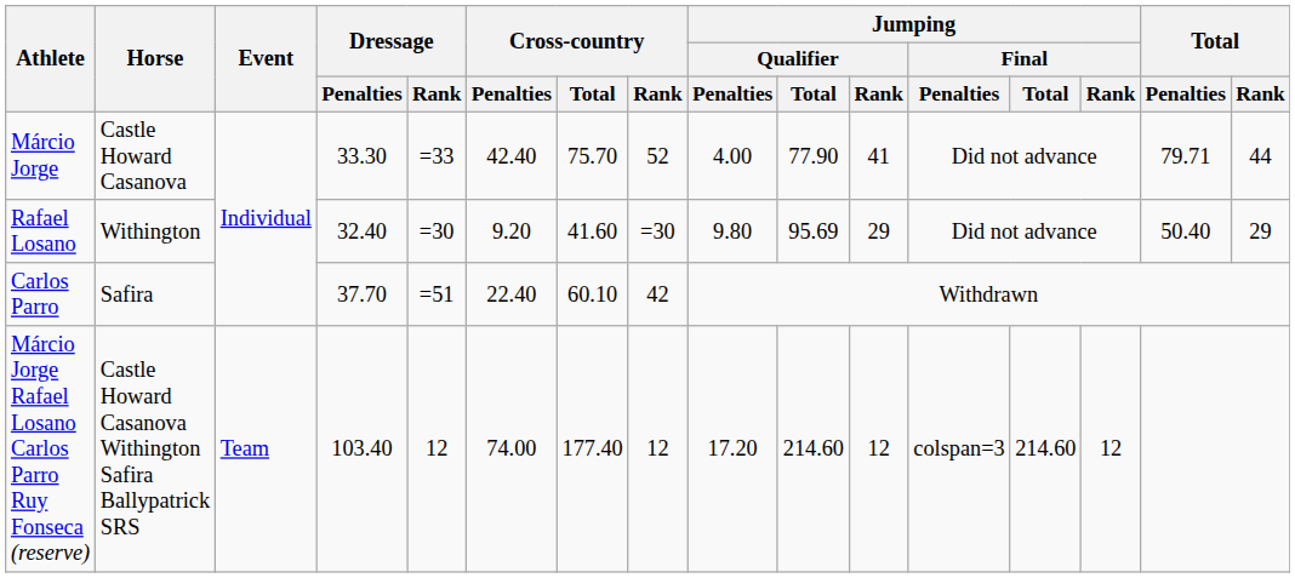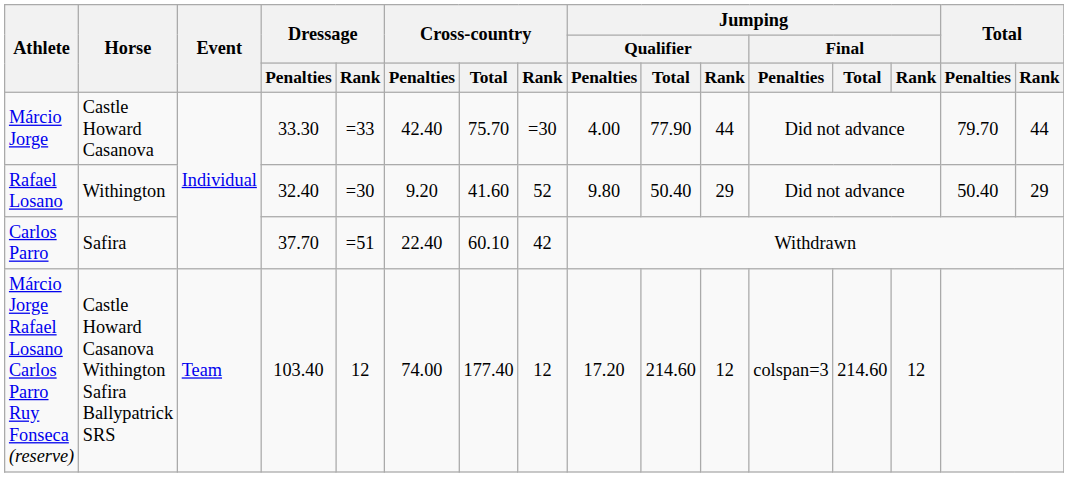Márcio Jorge | Cross-country / Rank: 52 -> =30
Márcio Jorge | Jumping / Qualifier / Rank: 41 -> 44
Márcio Jorge | Total / Penalties: 79.71 -> 79.70
Rafael Losano | Cross-country / Rank: =30 -> 52
Rafael Losano | Jumping / Qualifier / Total: 95.69 -> 50.40
